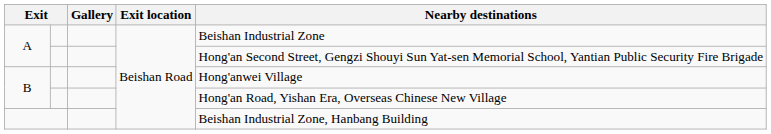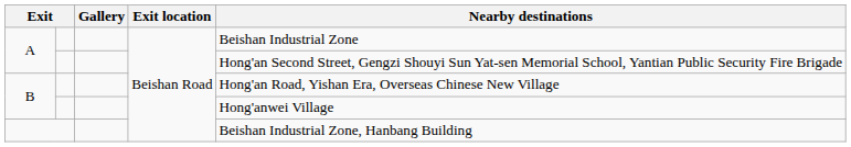row 4 | Nearby destinations: Hong'anwei Village -> Hong'an Road, Yishan Era, Overseas Chinese New Village
row 5 | Nearby destinations: Hong'an Road, Yishan Era, Overseas Chinese New Village -> Hong'anwei Village
